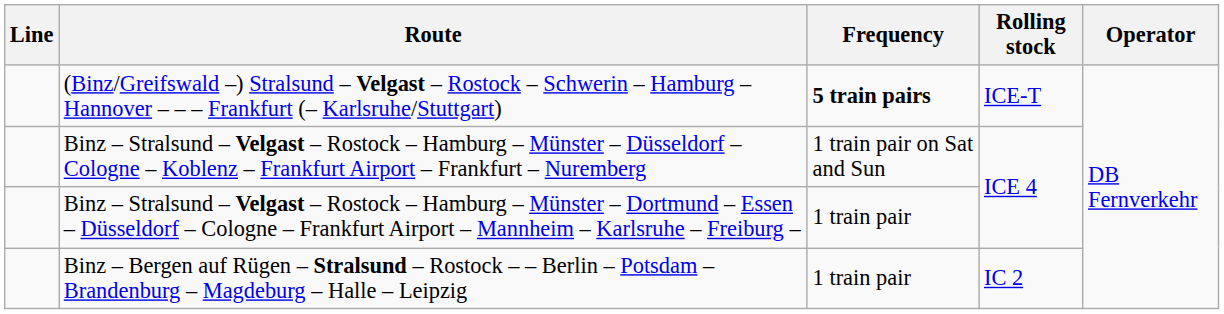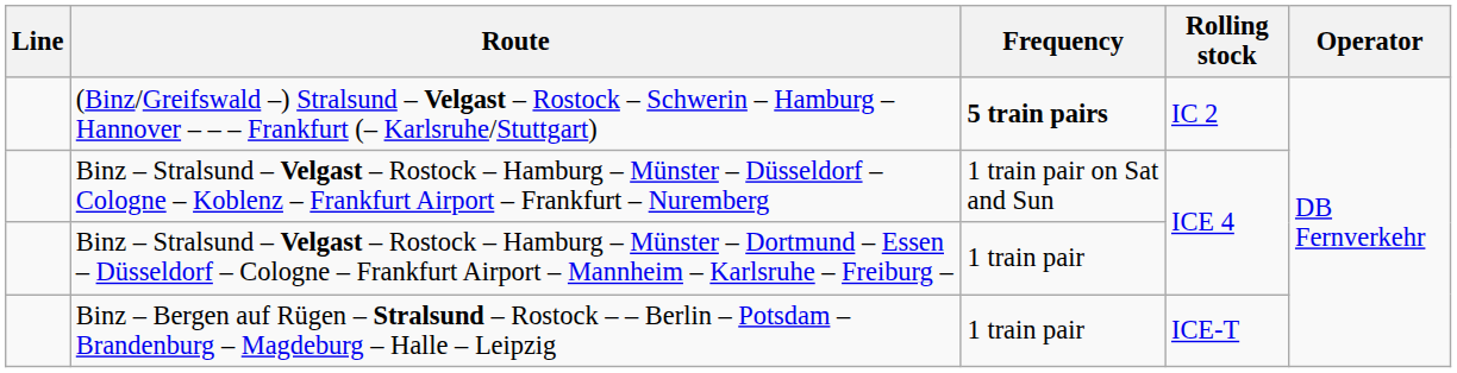row 2 | Rolling stock: ICE-T -> IC 2
row 5 | Rolling stock: IC 2 -> ICE-T
